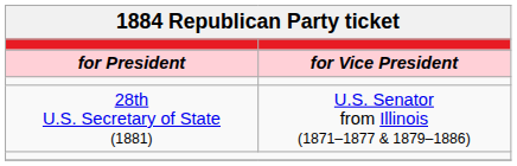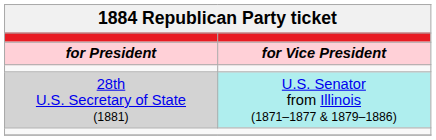28th U.S. Secretary of State (1881) | column 1: no background -> lightgrey background
28th U.S. Secretary of State (1881) | column 2: no background -> paleturquoise background
